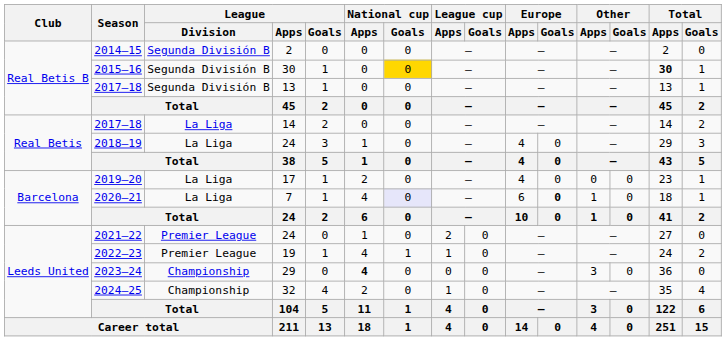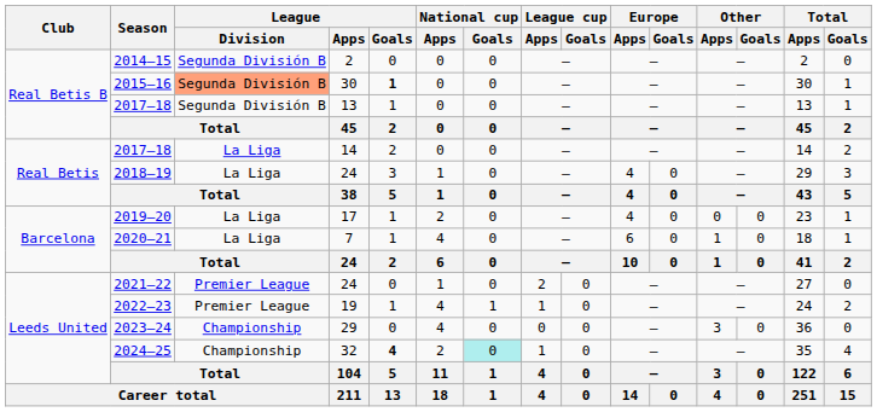2015–16 | League / Division: no background -> lightsalmon background
2015–16 | League / Goals: normal -> bold
2015–16 | National cup / Goals: gold background -> no background
2015–16 | Total / Apps: bold -> normal
2020–21 | National cup / Goals: lavender background -> no background
2020–21 | Europe / Goals: bold -> normal
2023–24 | National cup / Apps: bold -> normal
2024–25 | League / Goals: normal -> bold
2024–25 | National cup / Goals: no background -> paleturquoise background
